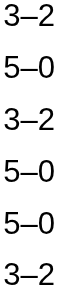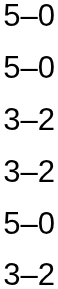row 1 | column 1: 3–2 -> 5–0
row 4 | column 1: 5–0 -> 3–2
